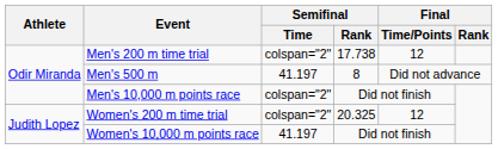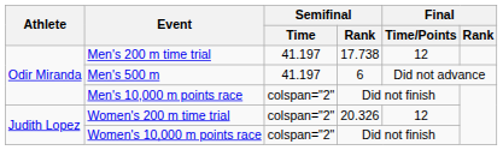Men's 200 m time trial | Semifinal / Time: colspan="2" -> 41.197
Men's 500 m | Semifinal / Rank: 8 -> 6
Women's 200 m time trial | Semifinal / Rank: 20.325 -> 20.326
Women's 10,000 m points race | Semifinal / Time: 41.197 -> colspan="2"
